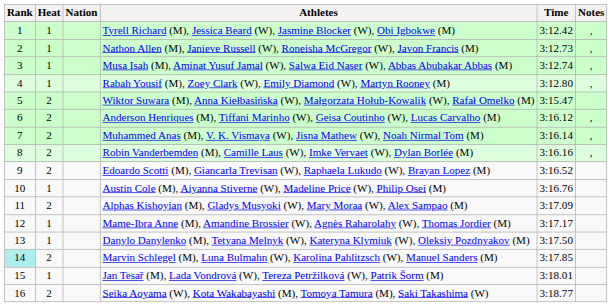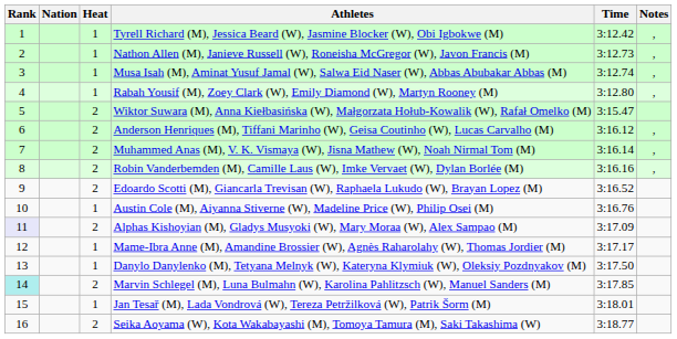columns swapped: Heat <-> Nation
row 12 | Rank: no background -> lavender background
